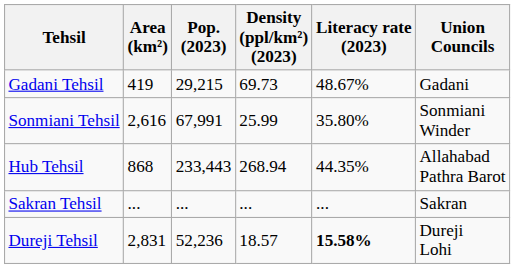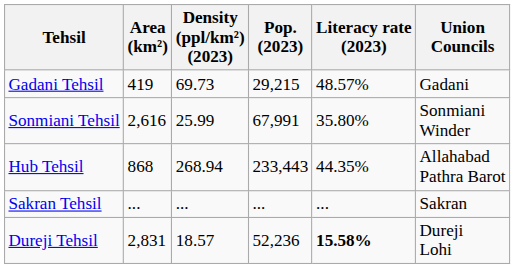columns swapped: Pop. (2023) <-> Density (ppl/km²) (2023)
Gadani Tehsil | Literacy rate (2023): 48.67% -> 48.57%
